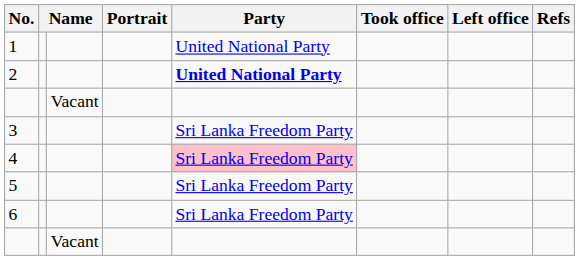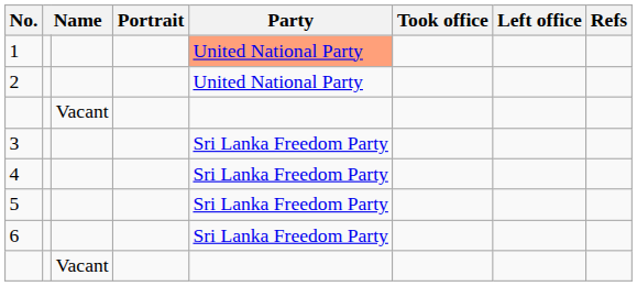1 | Party: no background -> lightsalmon background
2 | Party: bold -> normal
4 | Party: pink background -> no background
